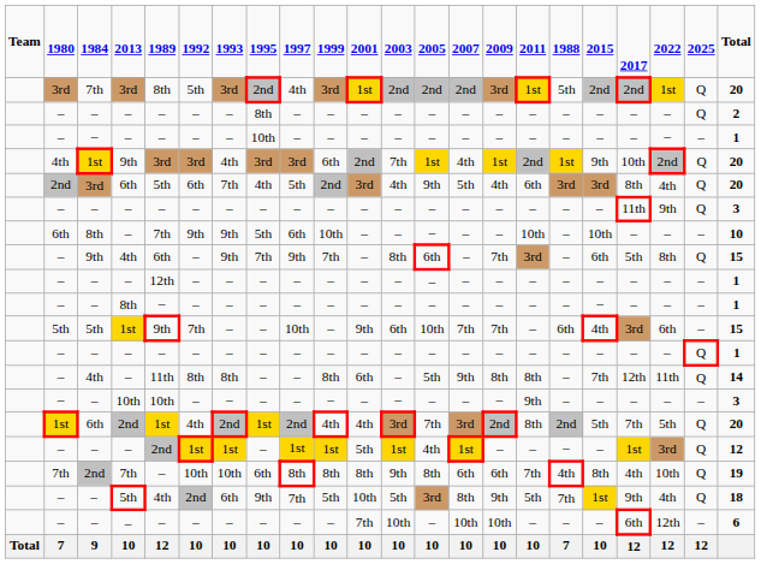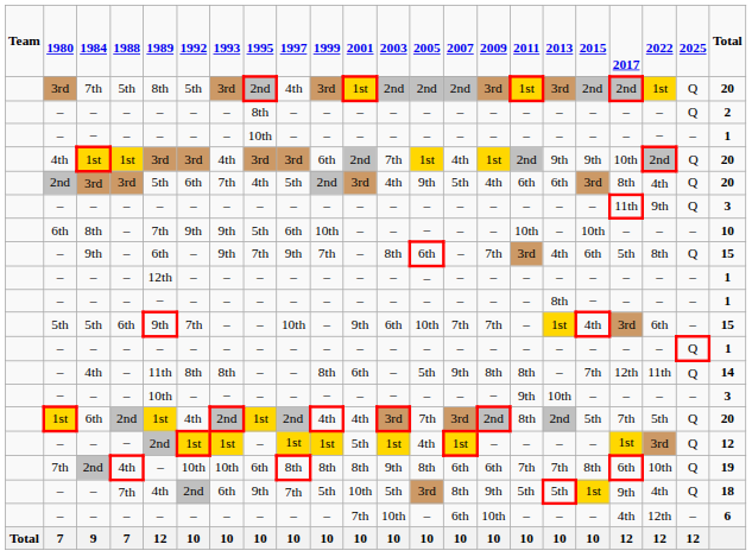columns swapped: 1988 <-> 2013
row 18 | 2017: 4th -> 6th
row 20 | 2007: 10th -> 6th
row 20 | 2017: 6th -> 4th
